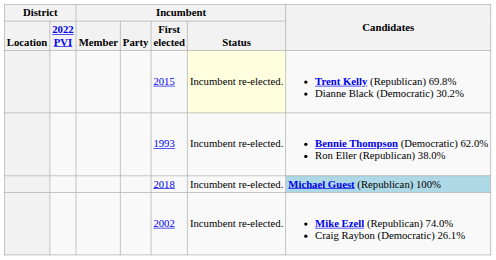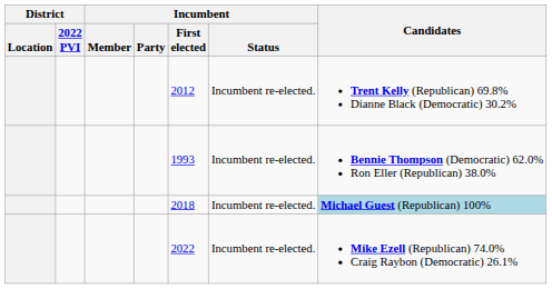row 3 | Incumbent / First elected: 2015 -> 2012
row 3 | Incumbent / Status: lightyellow background -> no background
row 6 | Incumbent / First elected: 2002 -> 2022
